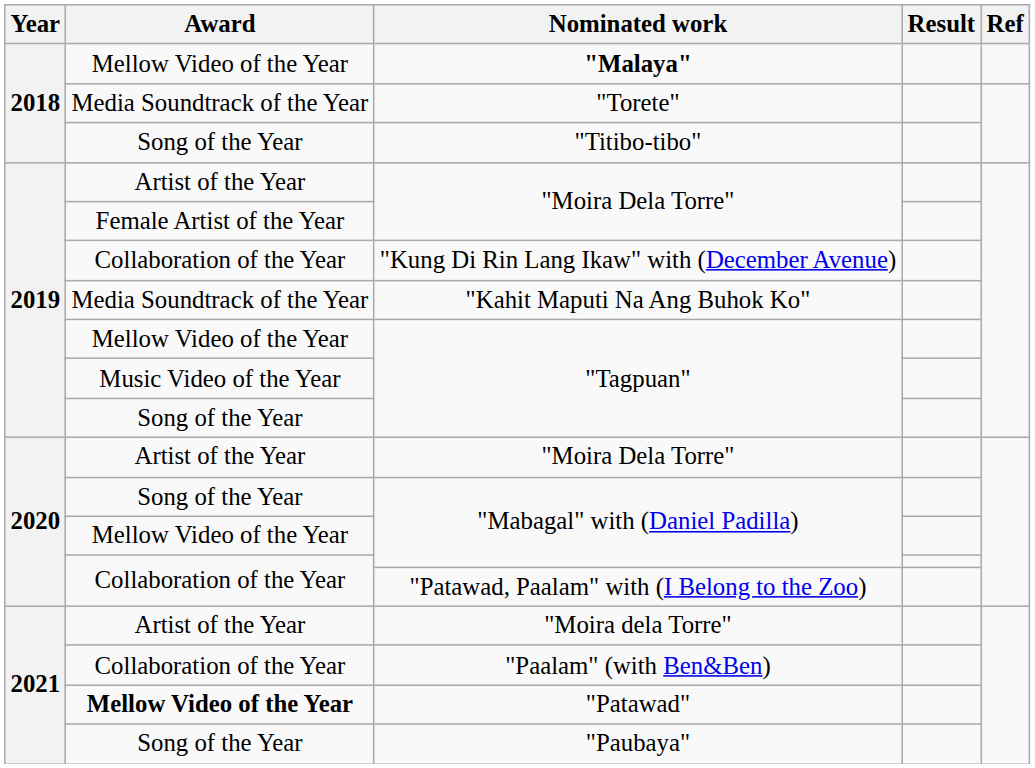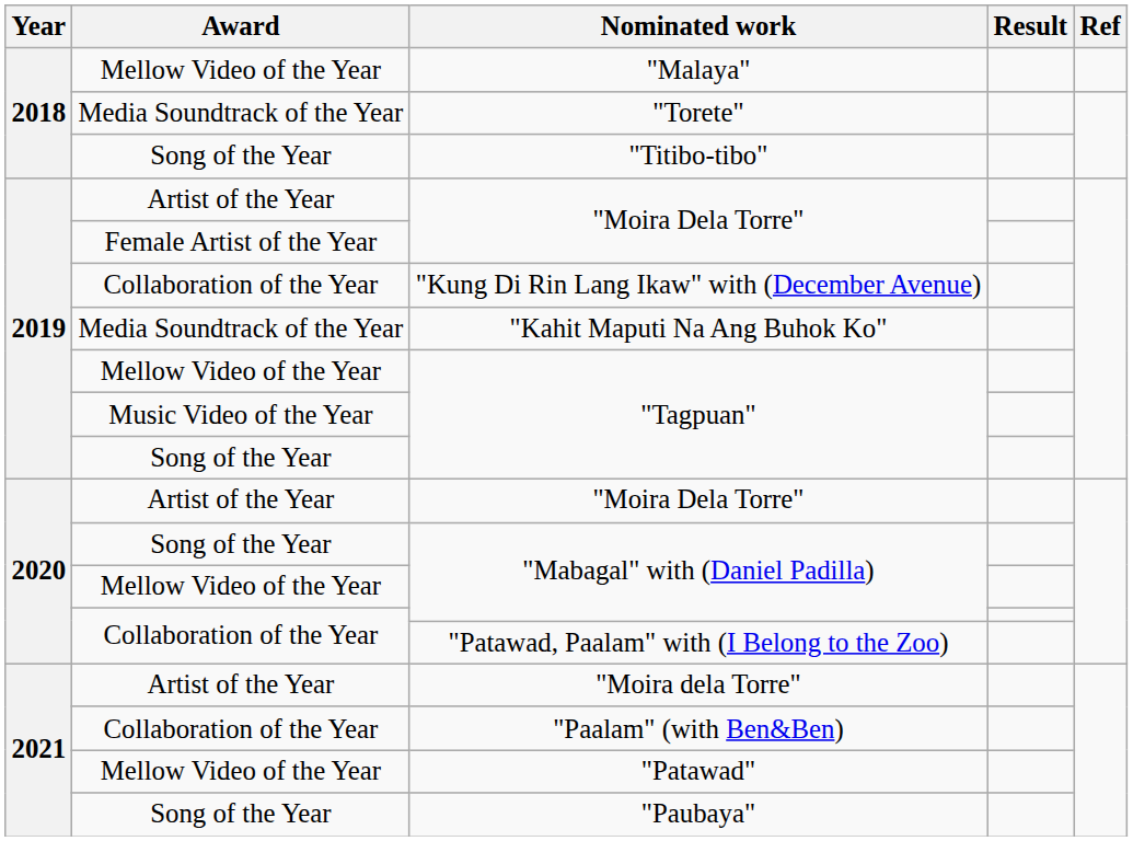"Malaya" | Nominated work: bold -> normal
"Patawad" | Award: bold -> normal
